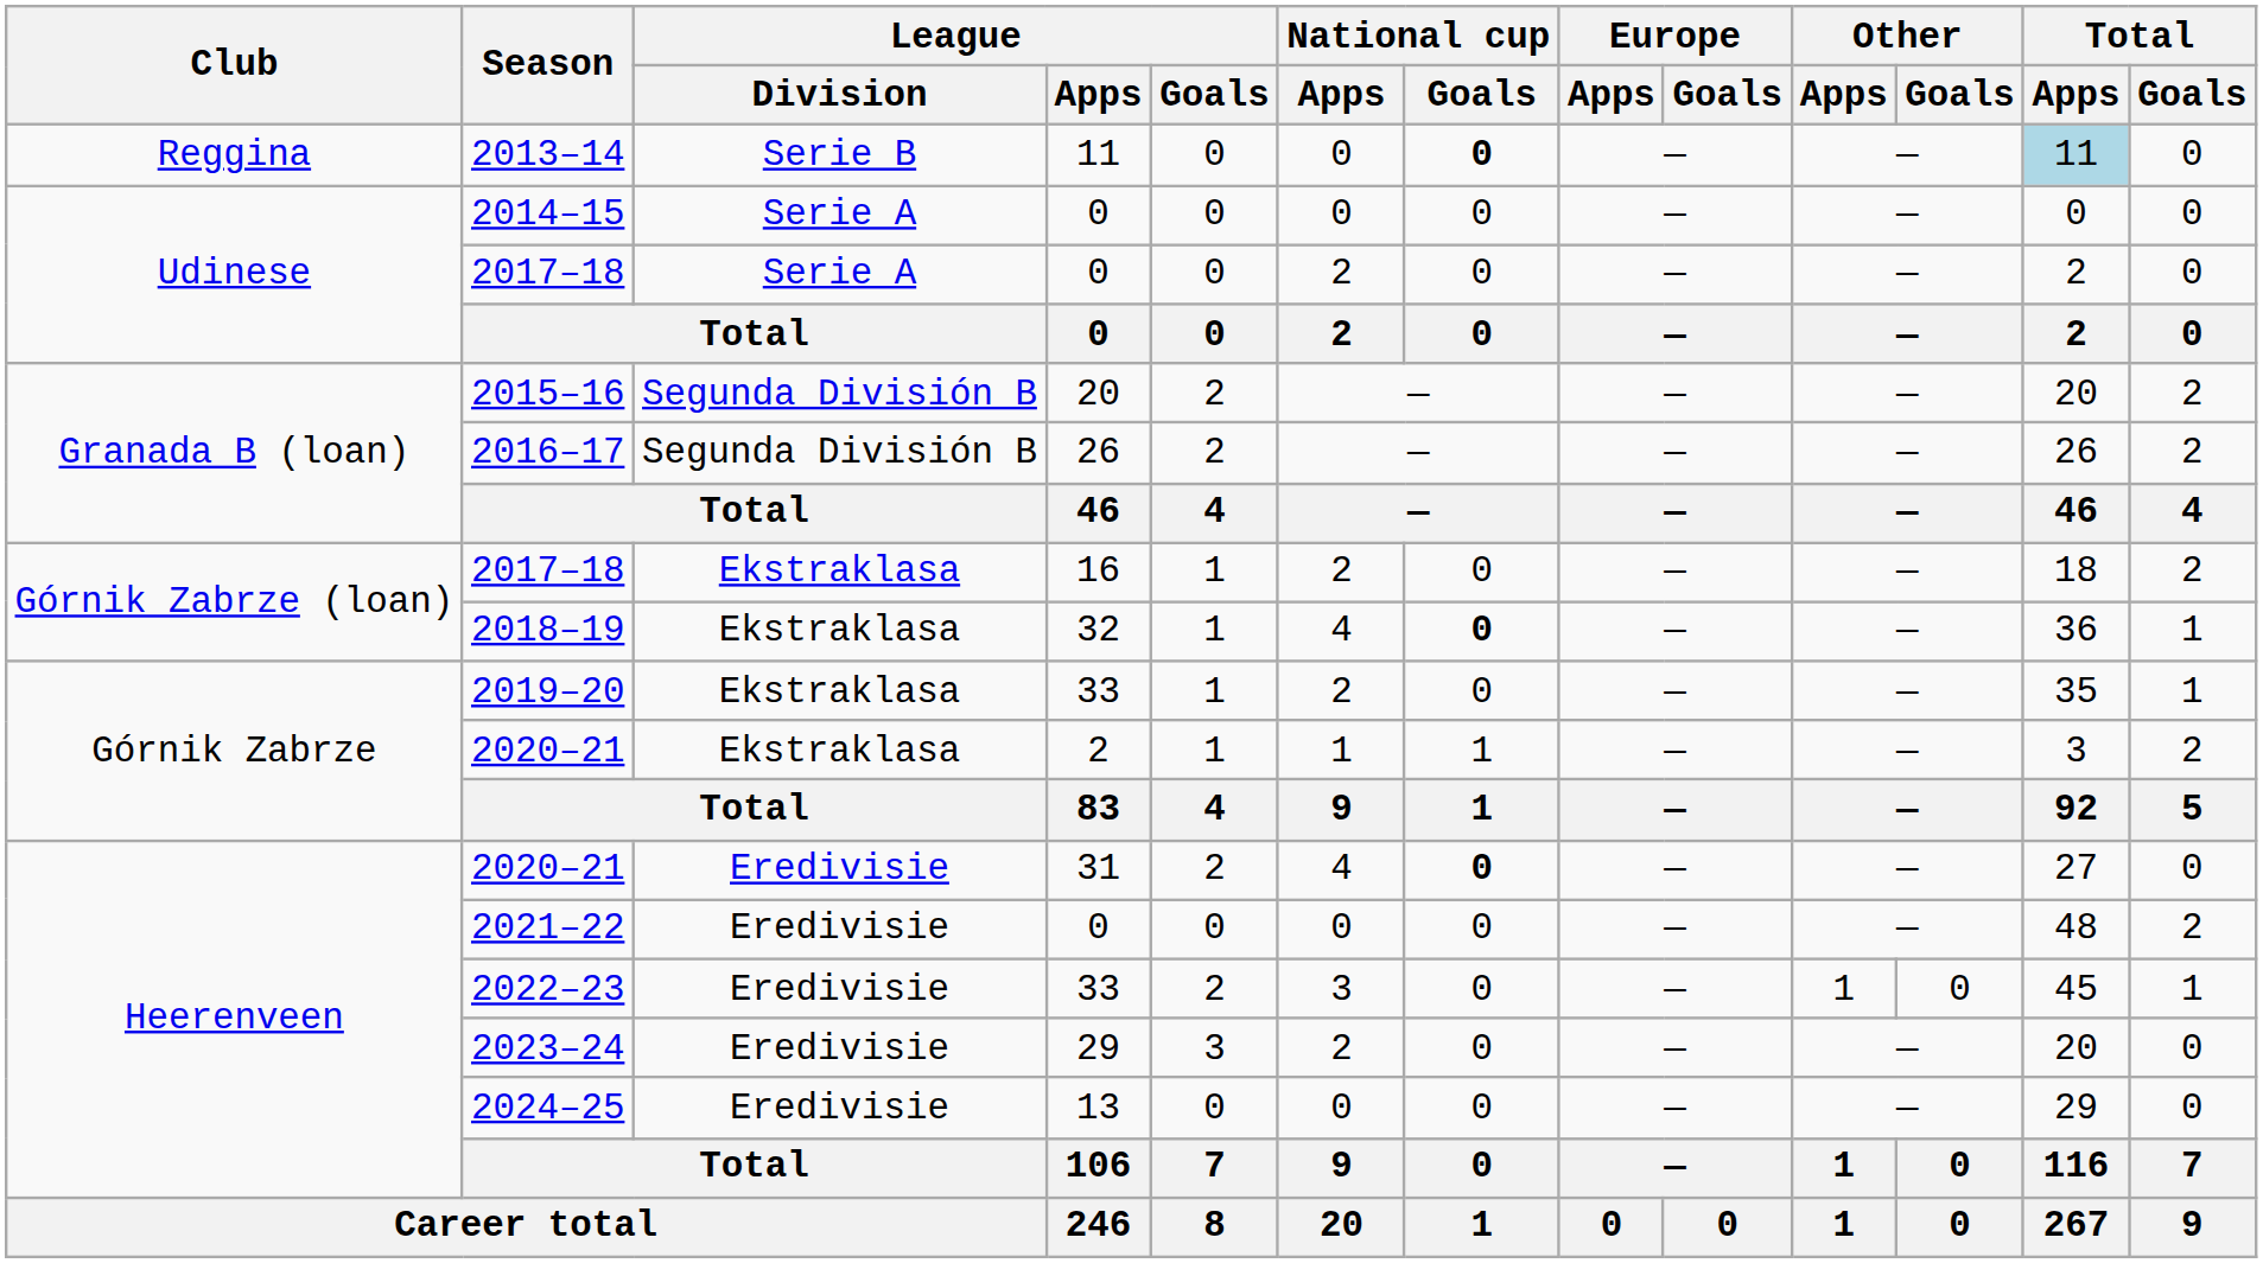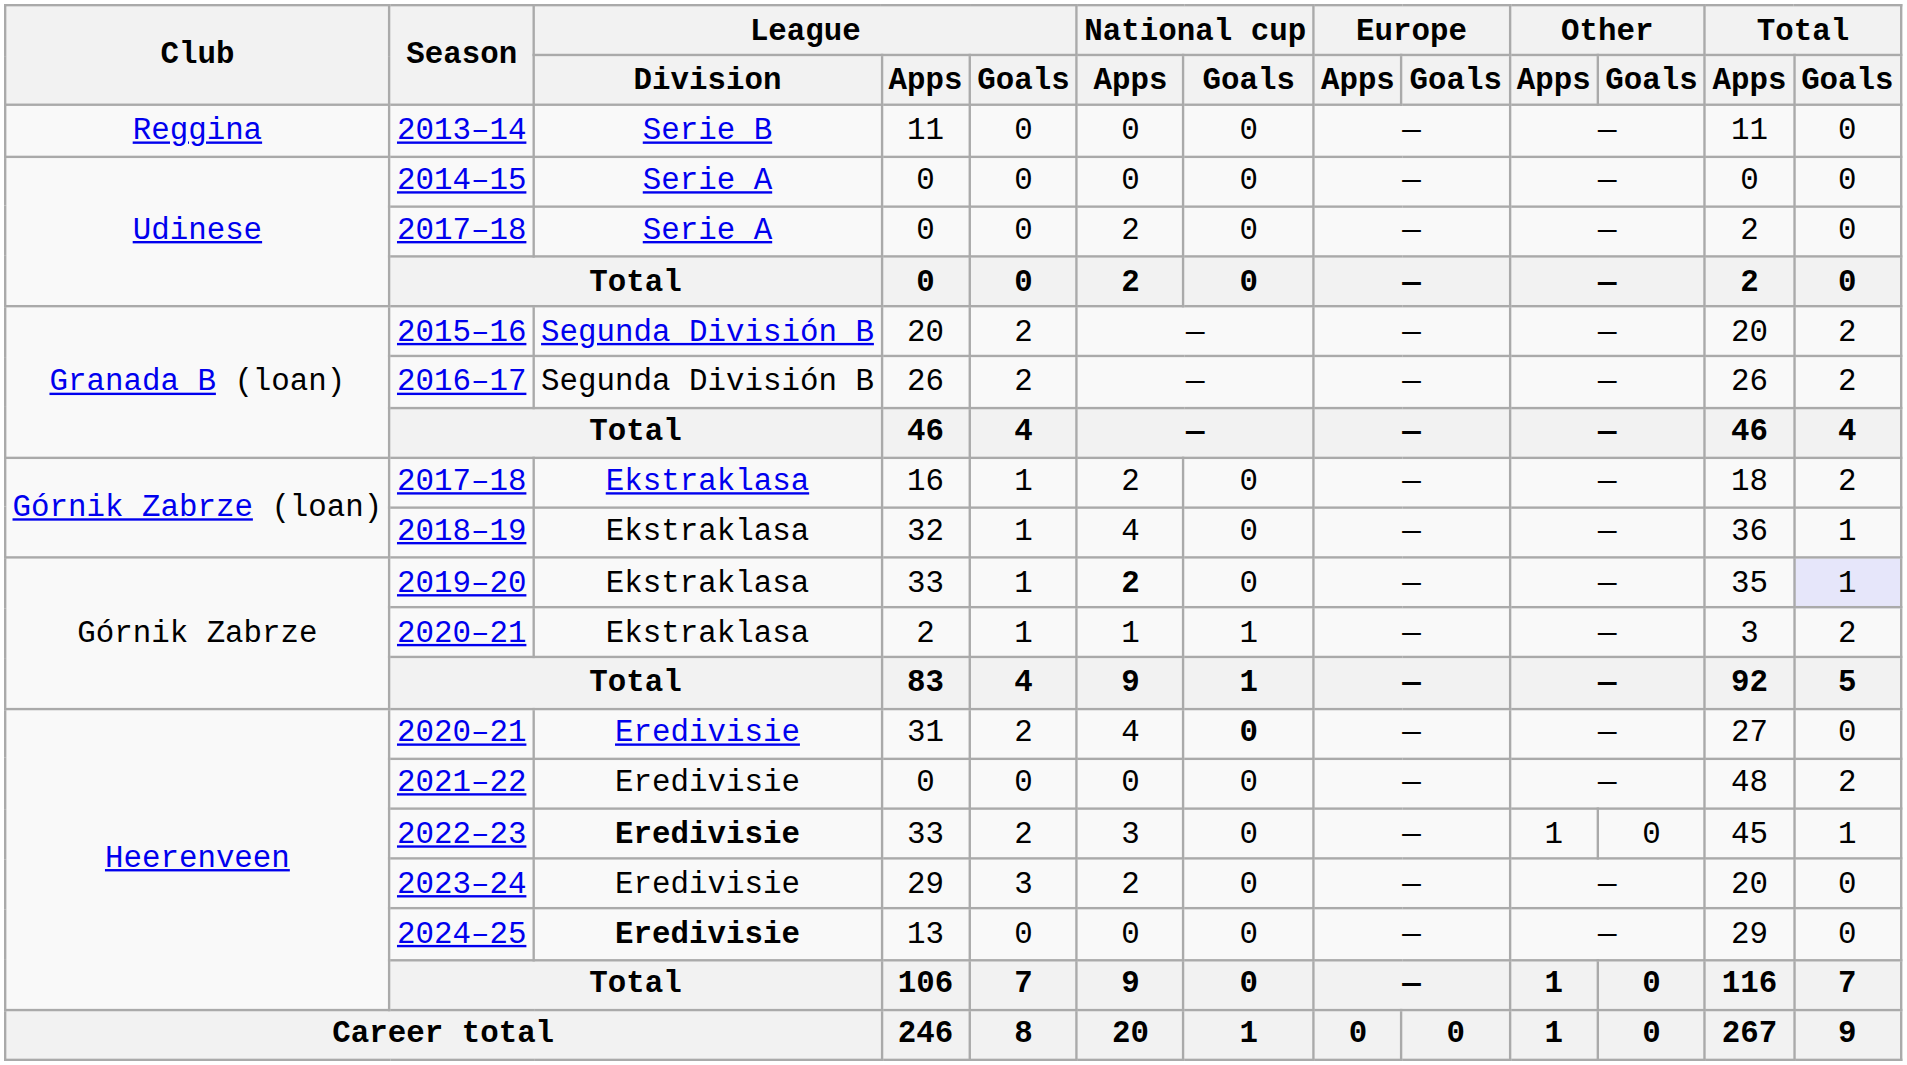2013–14 | National cup / Goals: bold -> normal
2013–14 | Total / Apps: lightblue background -> no background
2018–19 | National cup / Goals: bold -> normal
2019–20 | National cup / Apps: normal -> bold
2019–20 | Total / Goals: no background -> lavender background
2022–23 | League / Division: normal -> bold
2024–25 | League / Division: normal -> bold
